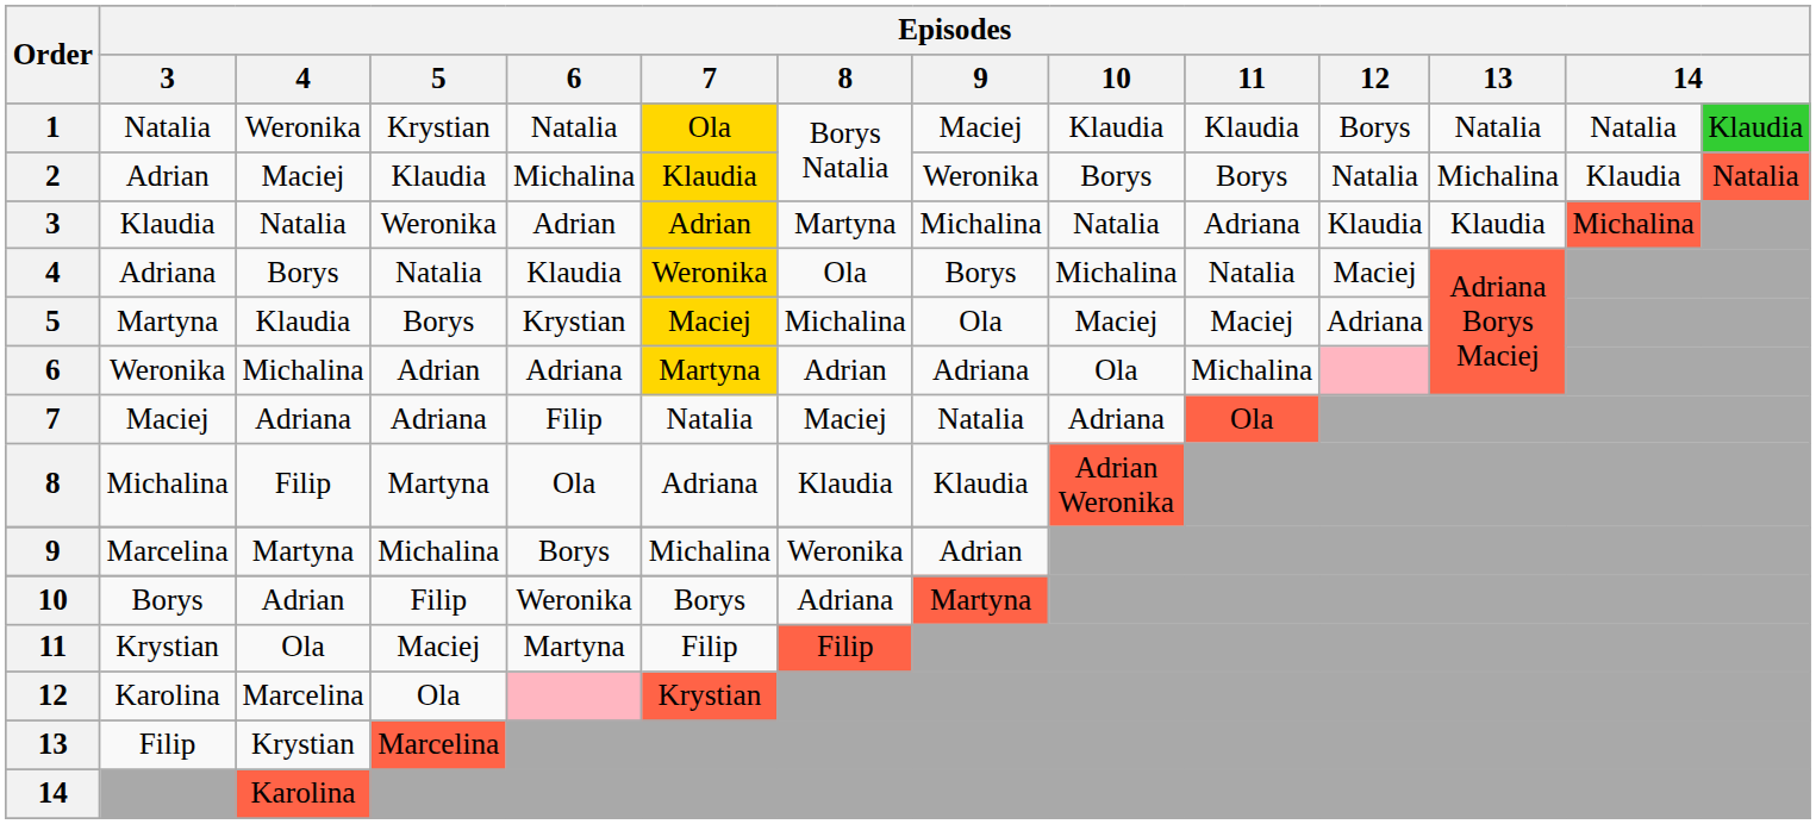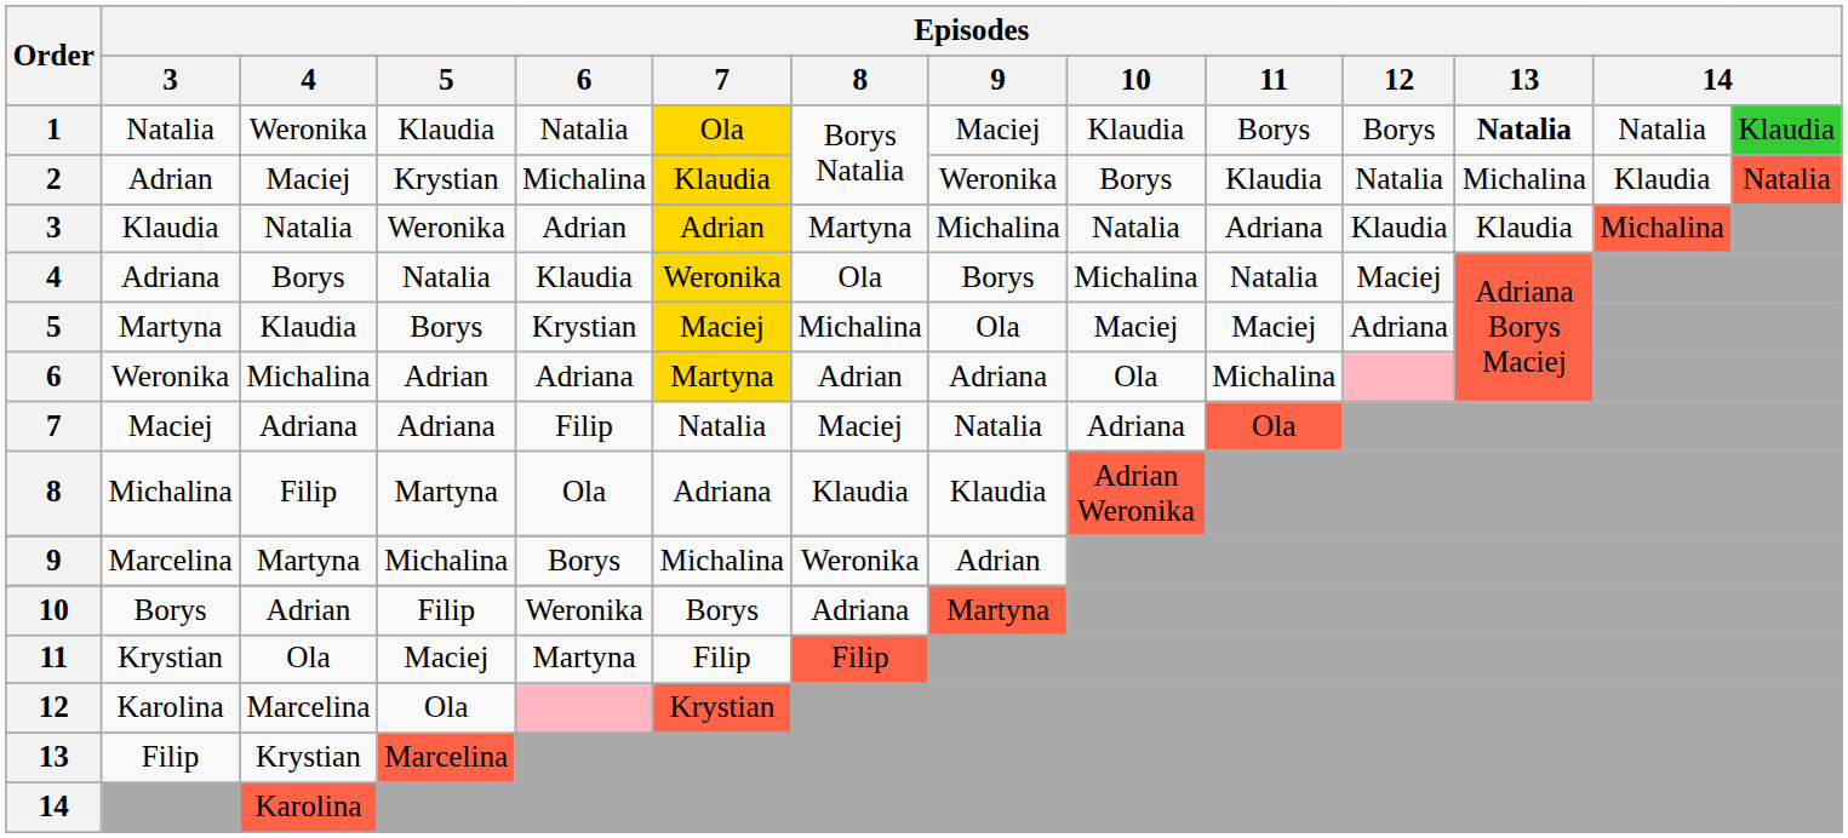1 | Episodes / 5: Krystian -> Klaudia
1 | Episodes / 11: Klaudia -> Borys
1 | Episodes / 13: normal -> bold
2 | Episodes / 5: Klaudia -> Krystian
2 | Episodes / 11: Borys -> Klaudia
